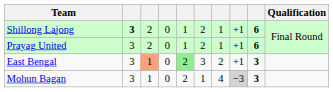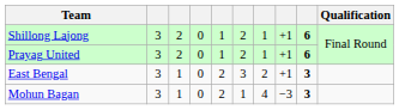Shillong Lajong | column 2: bold -> normal
East Bengal | column 3: lightsalmon background -> no background
East Bengal | column 5: lightgreen background -> no background
Mohun Bagan | column 8: lightgrey background -> no background
